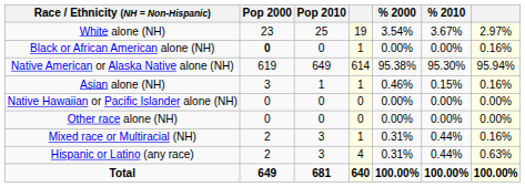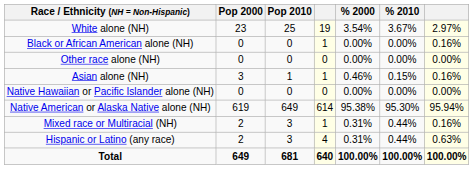Black or African American alone (NH) | Pop 2000: bold -> normal
rows swapped: Native American or Alaska Native alone (NH) <-> Other race alone (NH)
